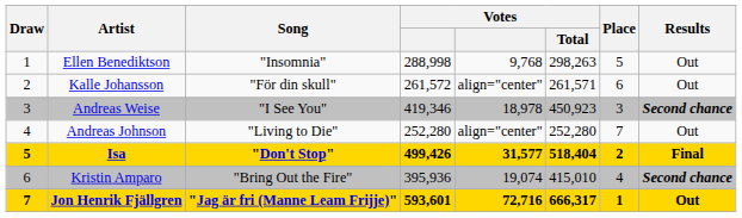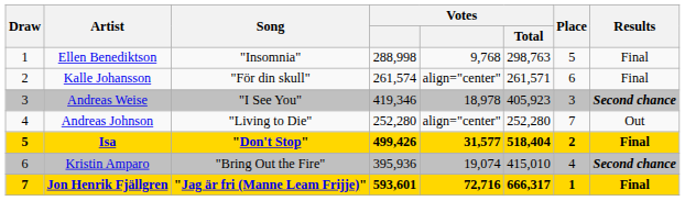Ellen Benediktson | Votes / Total: 298,263 -> 298,763
Ellen Benediktson | Results: Out -> Final
Kalle Johansson | column 4: 261,572 -> 261,574
Kalle Johansson | Results: Out -> Final
Andreas Weise | Votes / Total: 450,923 -> 405,923
Jon Henrik Fjällgren | Results: Out -> Final
